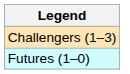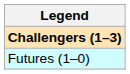row 2 | column 1: normal -> bold
